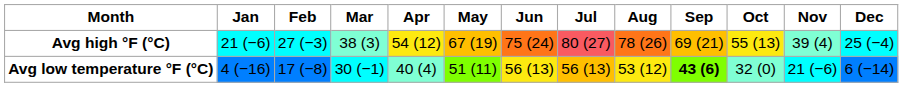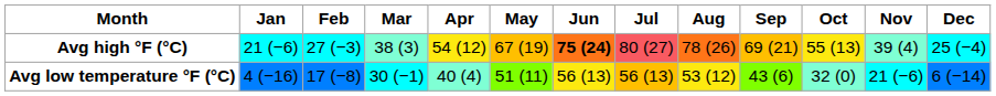row 2 | Jun: normal -> bold
row 3 | Sep: bold -> normal
